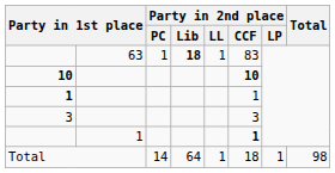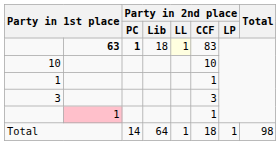row 3 | column 2: normal -> bold
row 3 | Party in 2nd place / PC: normal -> bold
row 3 | Party in 2nd place / Lib: bold -> normal
row 3 | Party in 2nd place / LL: no background -> lightyellow background
row 4 | column 1: bold -> normal
row 4 | Party in 2nd place / CCF: bold -> normal
row 5 | column 1: bold -> normal
row 7 | column 2: no background -> pink background
row 7 | Party in 2nd place / CCF: bold -> normal
